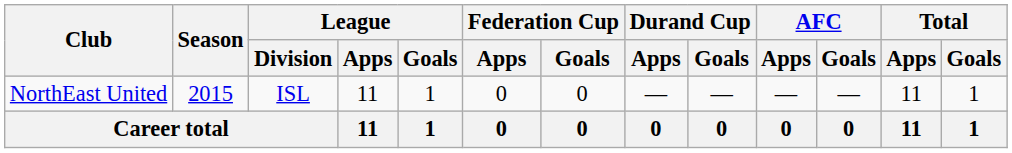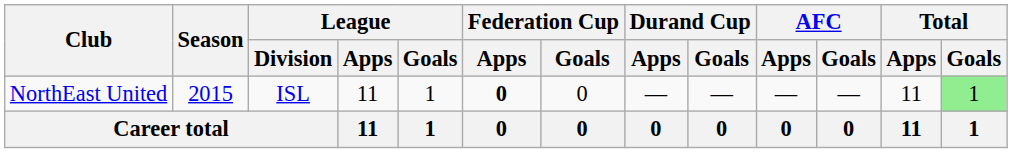NorthEast United | Federation Cup / Apps: normal -> bold
NorthEast United | Total / Goals: no background -> lightgreen background
